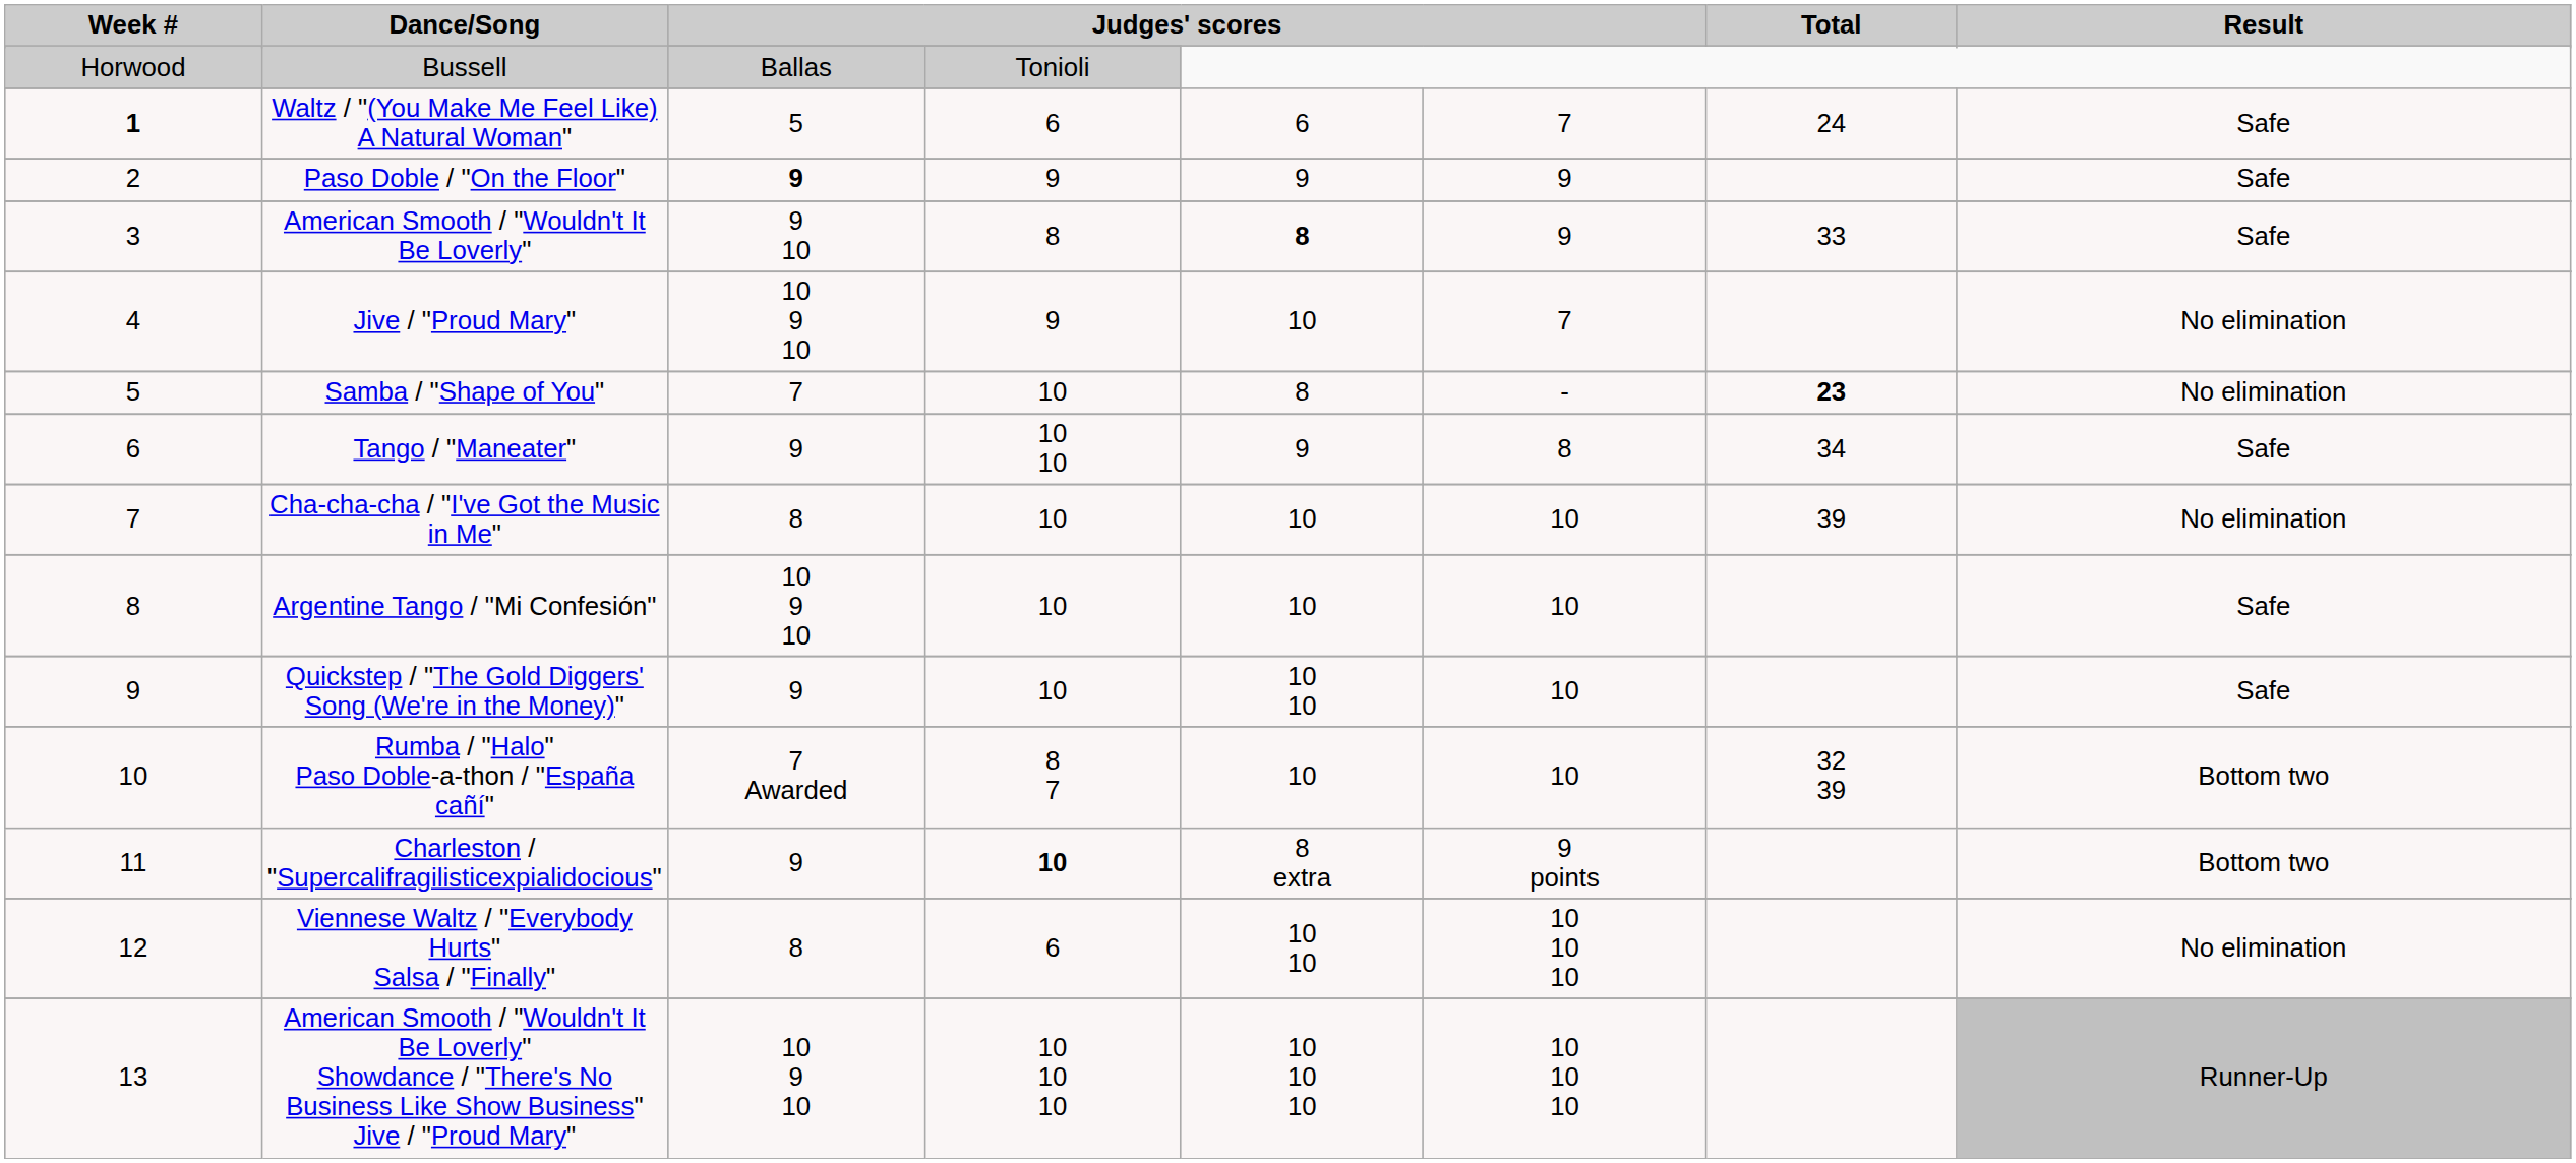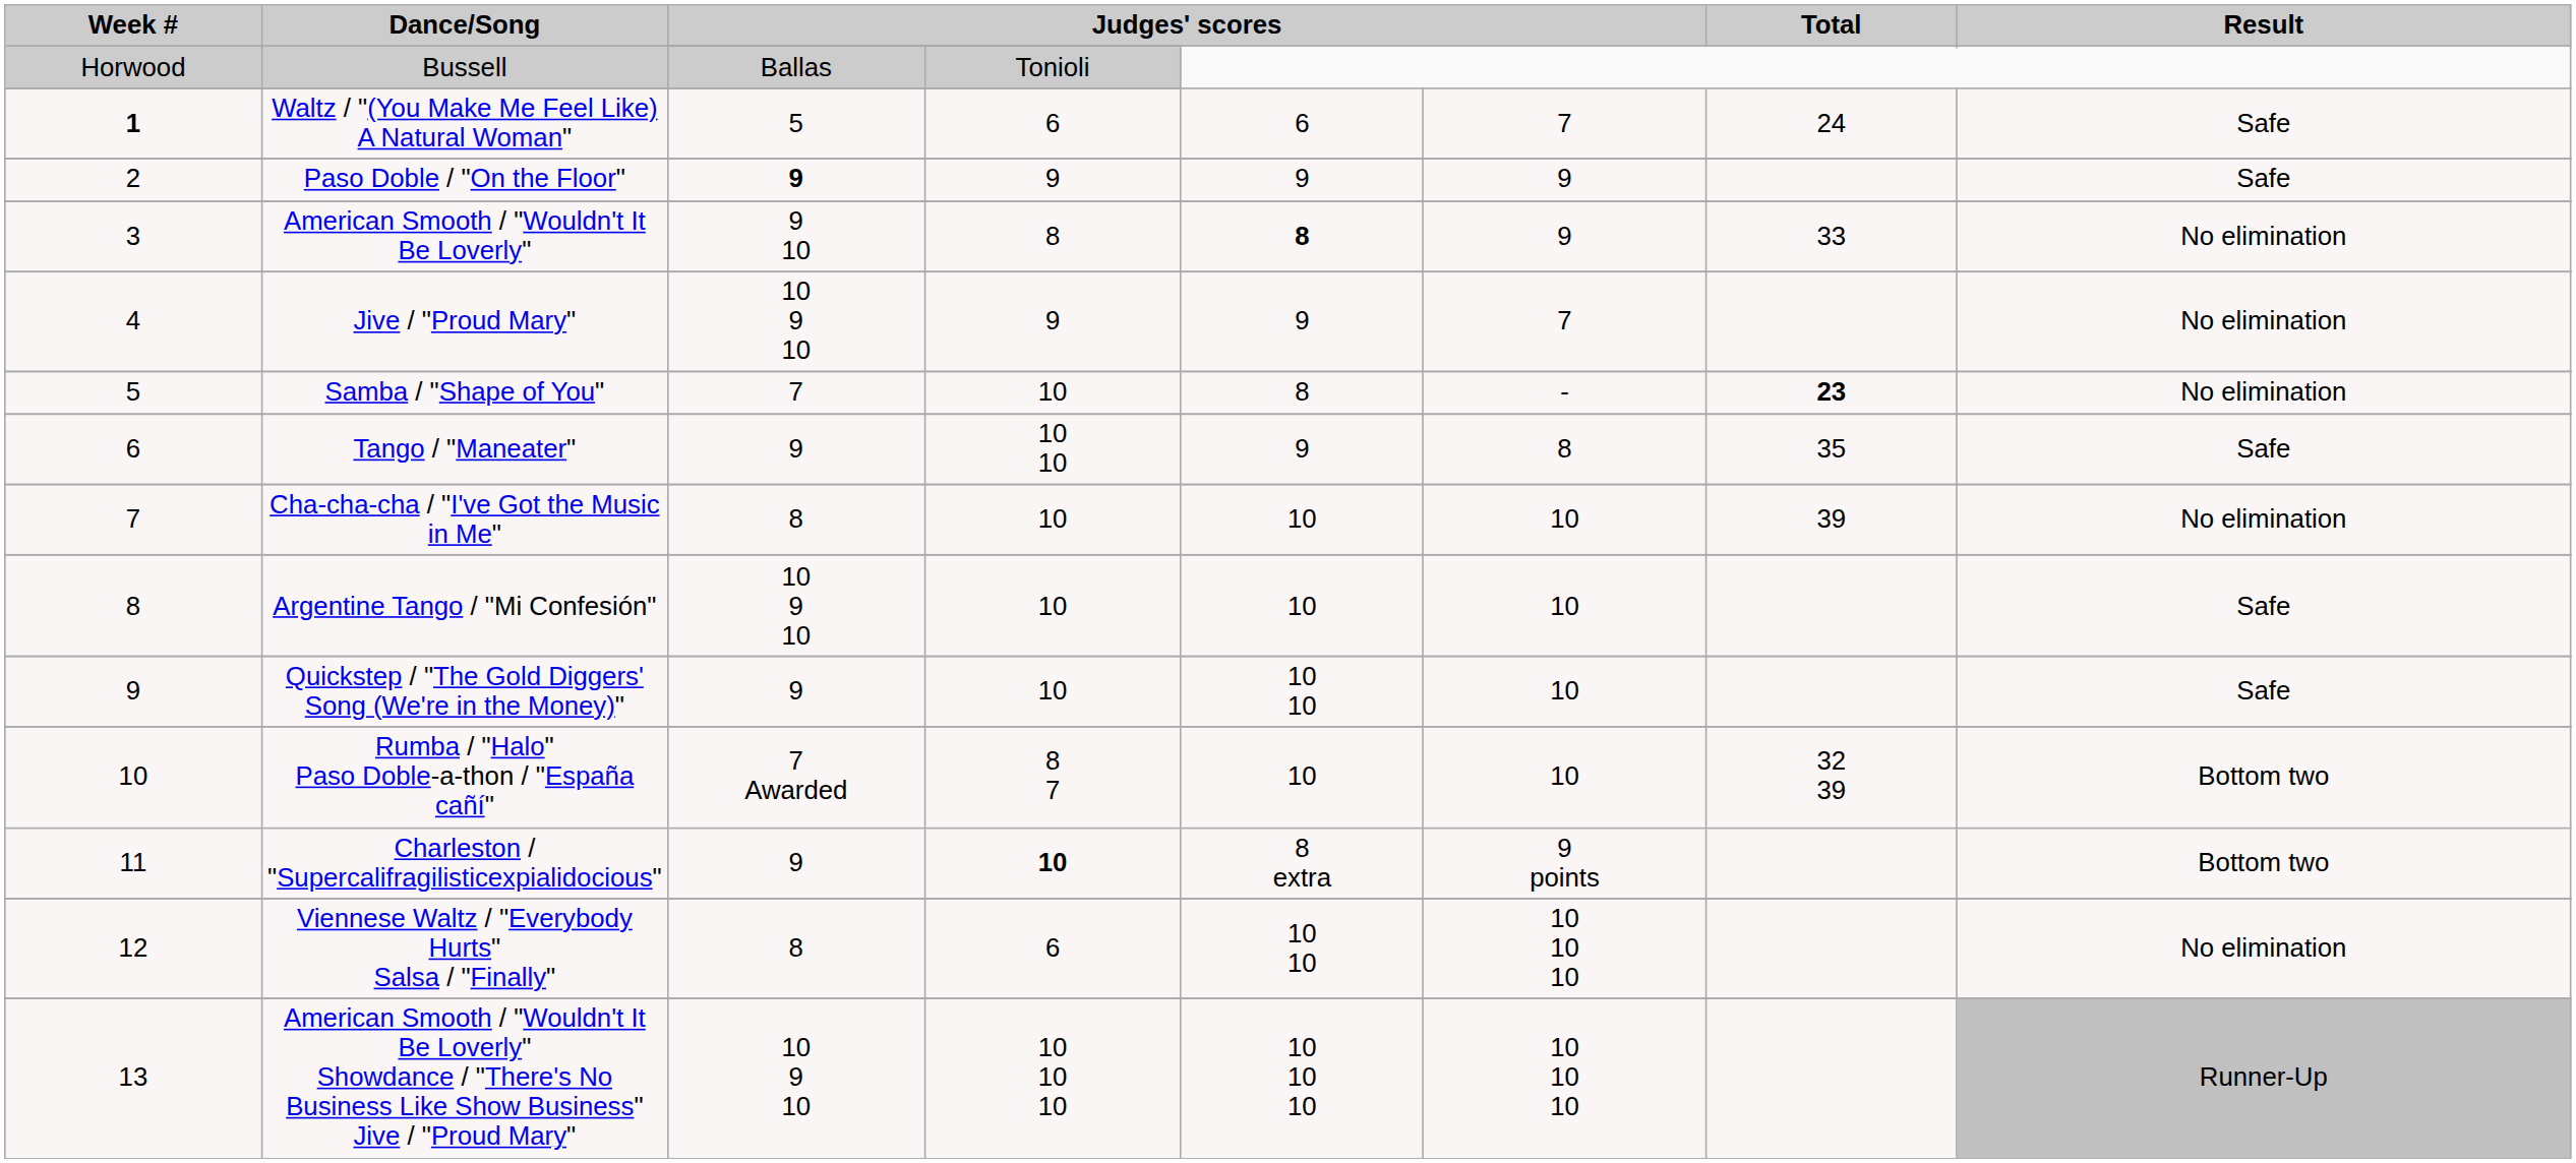American Smooth / "Wouldn't It Be Loverly" | Result: Safe -> No elimination
Jive / "Proud Mary" | column 5: 10 -> 9
Tango / "Maneater" | Total: 34 -> 35
